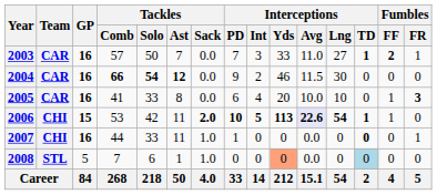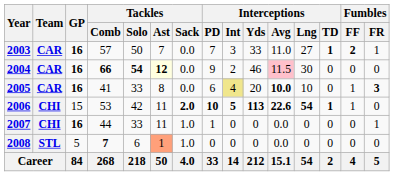2004 | Tackles / Ast: no background -> lightyellow background
2004 | Interceptions / Avg: no background -> pink background
2005 | Interceptions / Int: no background -> khaki background
2005 | Interceptions / Avg: normal -> bold
2006 | GP: bold -> normal
2006 | Interceptions / Avg: lavender background -> no background
2007 | Interceptions / TD: bold -> normal
2008 | Tackles / Comb: normal -> bold
2008 | Tackles / Ast: no background -> lightsalmon background
2008 | Interceptions / Yds: lightsalmon background -> no background
2008 | Interceptions / TD: lightblue background -> no background
